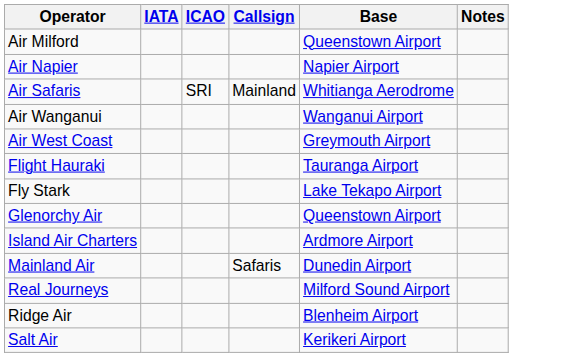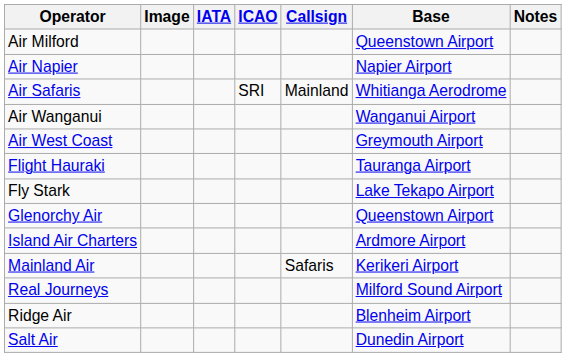+ column: Image
Mainland Air | Base: Dunedin Airport -> Kerikeri Airport
Salt Air | Base: Kerikeri Airport -> Dunedin Airport
